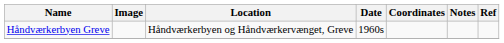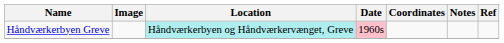Håndværkerbyen Greve | Location: no background -> paleturquoise background
Håndværkerbyen Greve | Date: no background -> pink background
